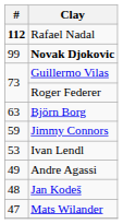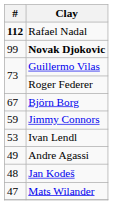Björn Borg | #: 63 -> 67
